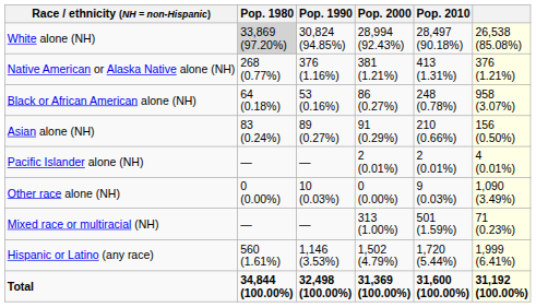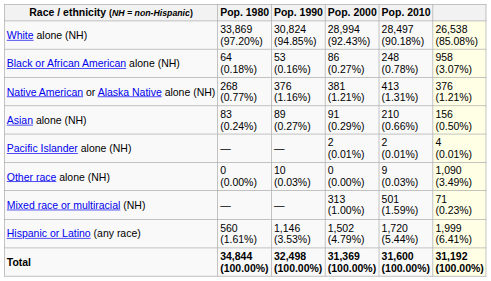White alone (NH) | Pop. 1980: lightgrey background -> no background
rows swapped: Black or African American alone (NH) <-> Native American or Alaska Native alone (NH)
